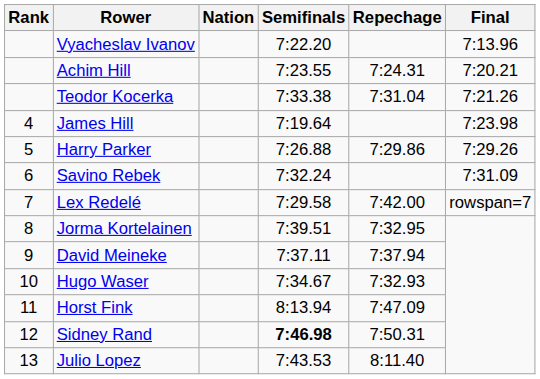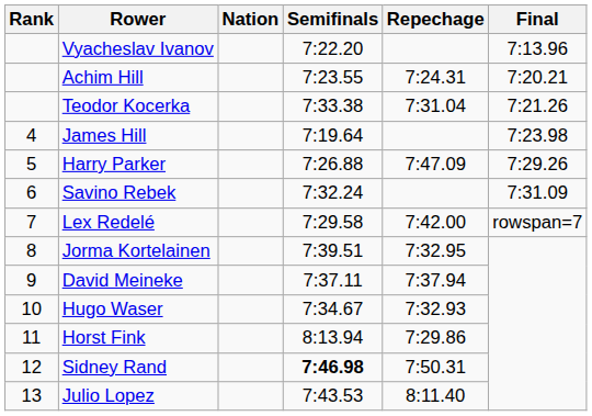Harry Parker | Repechage: 7:29.86 -> 7:47.09
Horst Fink | Repechage: 7:47.09 -> 7:29.86
